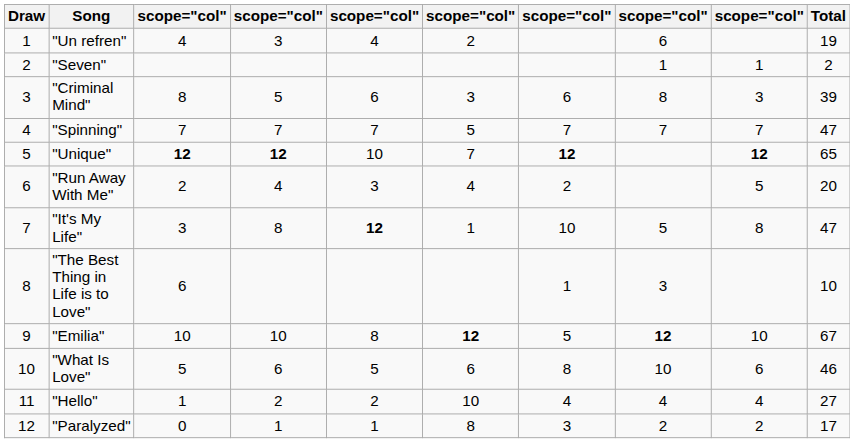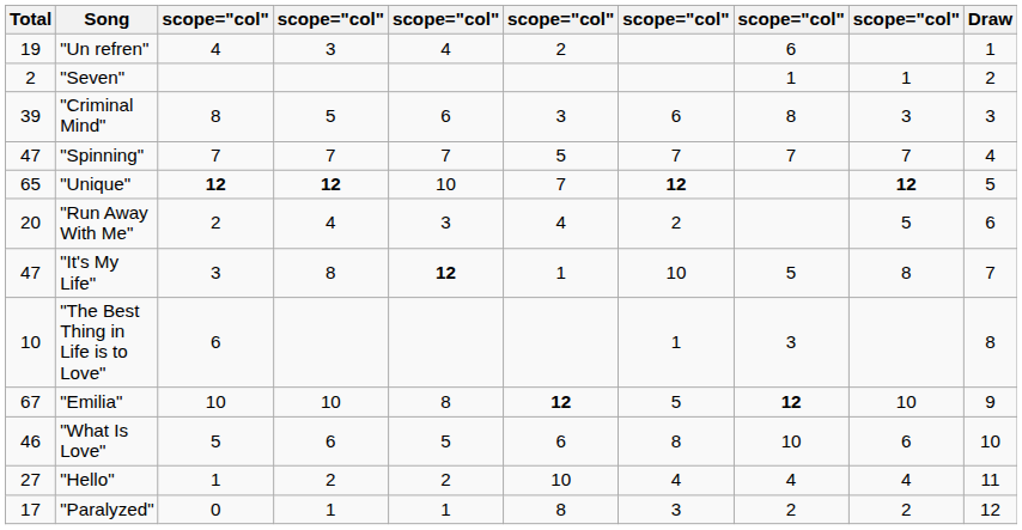columns swapped: Draw <-> Total
